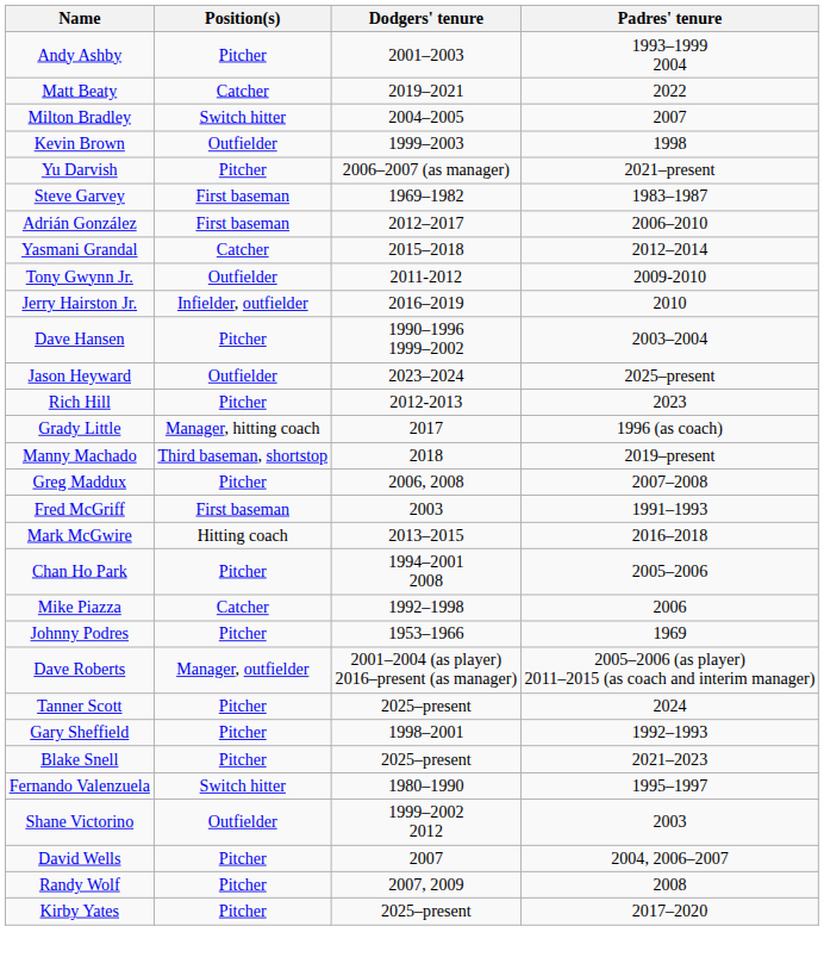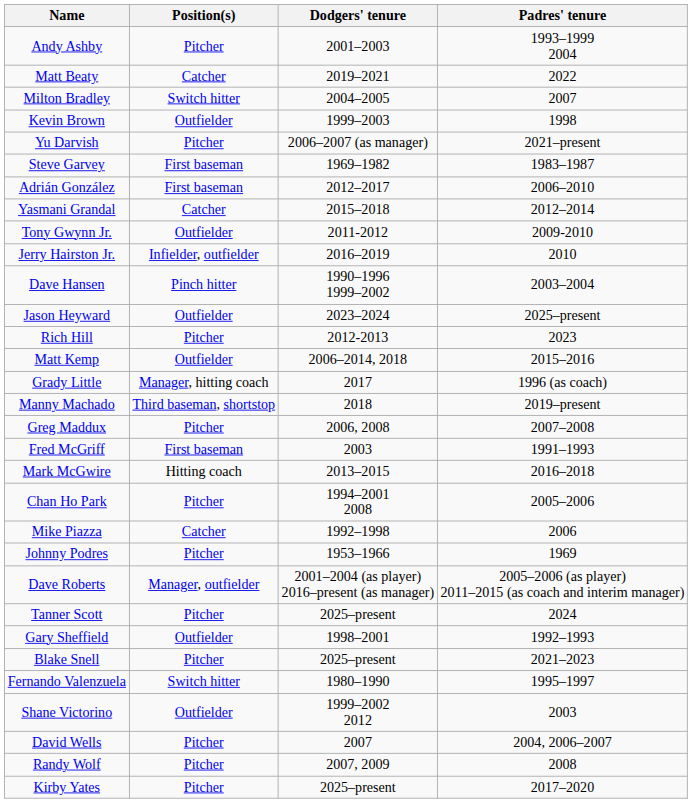Dave Hansen | Position(s): Pitcher -> Pinch hitter
+ row: Matt Kemp | Outfielder | 2006–2014, 2018 | 2015–2016
Gary Sheffield | Position(s): Pitcher -> Outfielder
